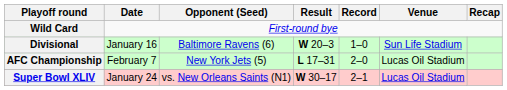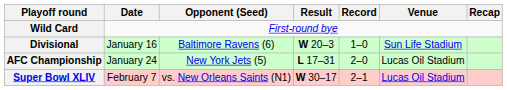AFC Championship | Date: February 7 -> January 24
Super Bowl XLIV | Date: January 24 -> February 7
